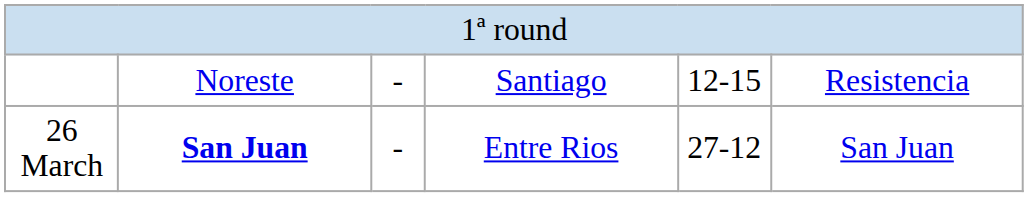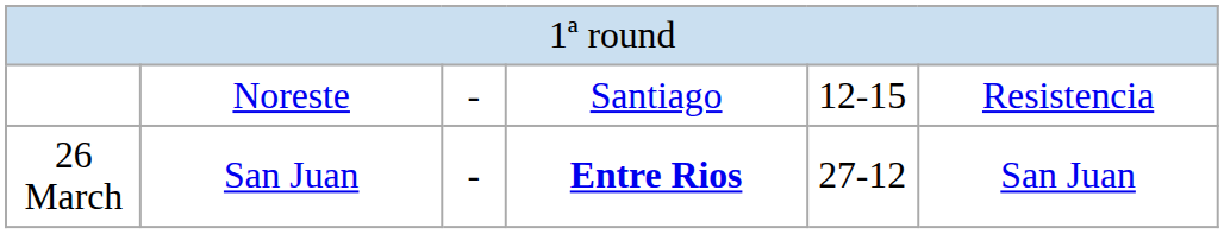26 March | column 2: bold -> normal
26 March | column 4: normal -> bold
